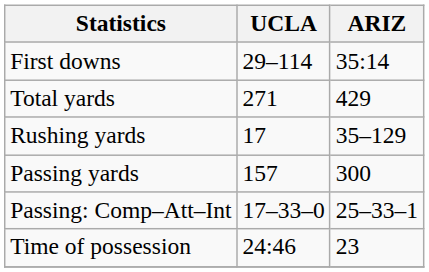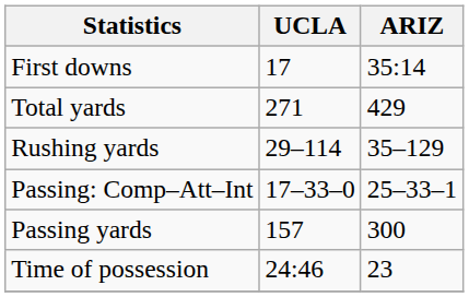First downs | UCLA: 29–114 -> 17
Rushing yards | UCLA: 17 -> 29–114
rows swapped: Passing yards <-> Passing: Comp–Att–Int
